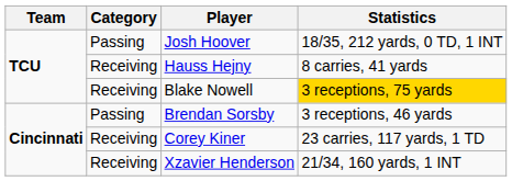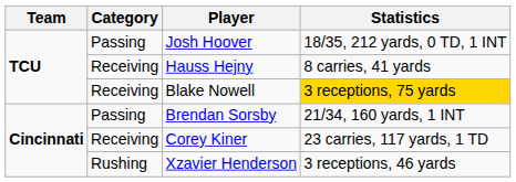Brendan Sorsby | Statistics: 3 receptions, 46 yards -> 21/34, 160 yards, 1 INT
Xzavier Henderson | Category: Receiving -> Rushing
Xzavier Henderson | Statistics: 21/34, 160 yards, 1 INT -> 3 receptions, 46 yards
